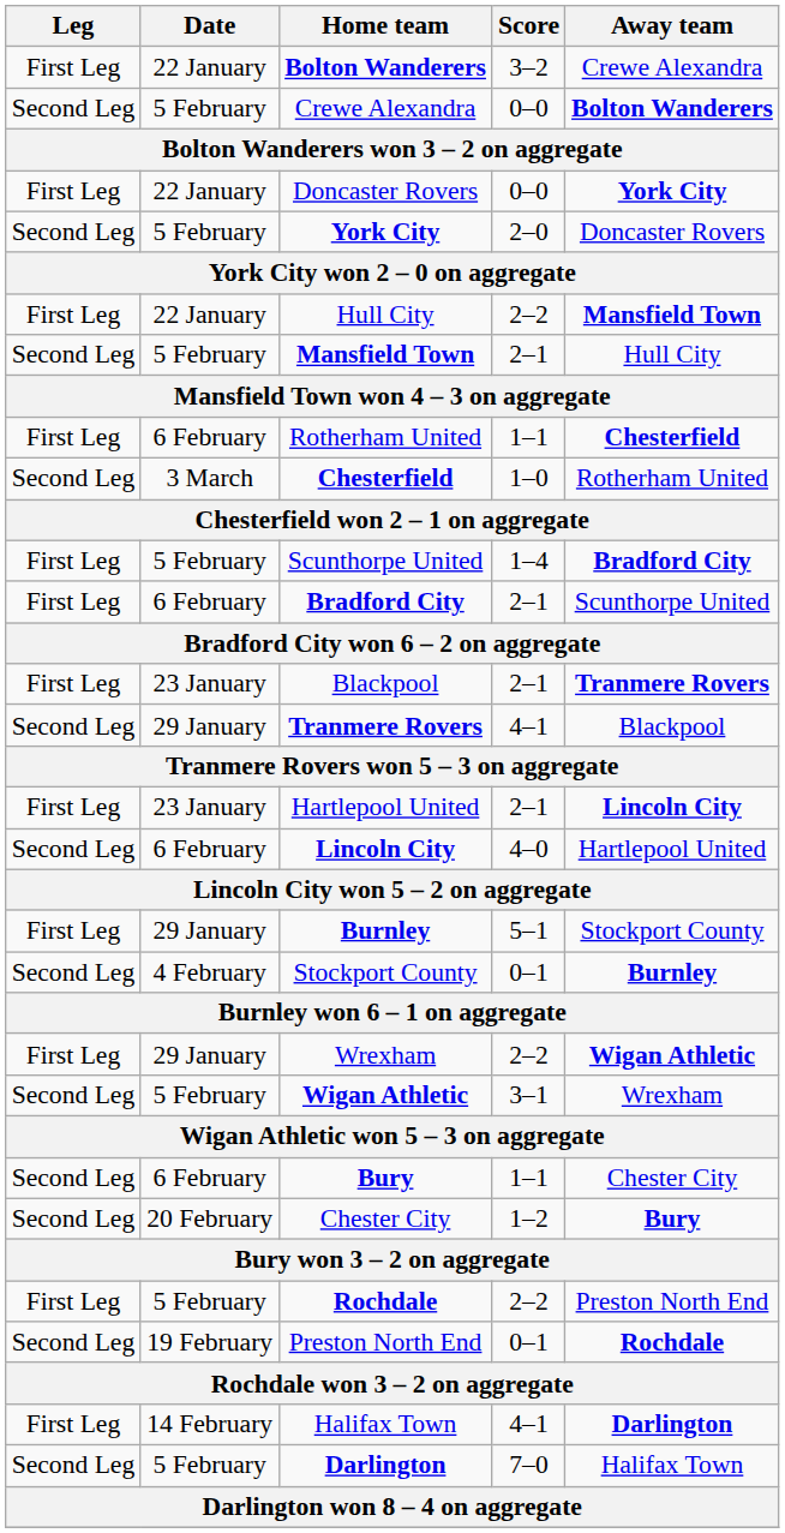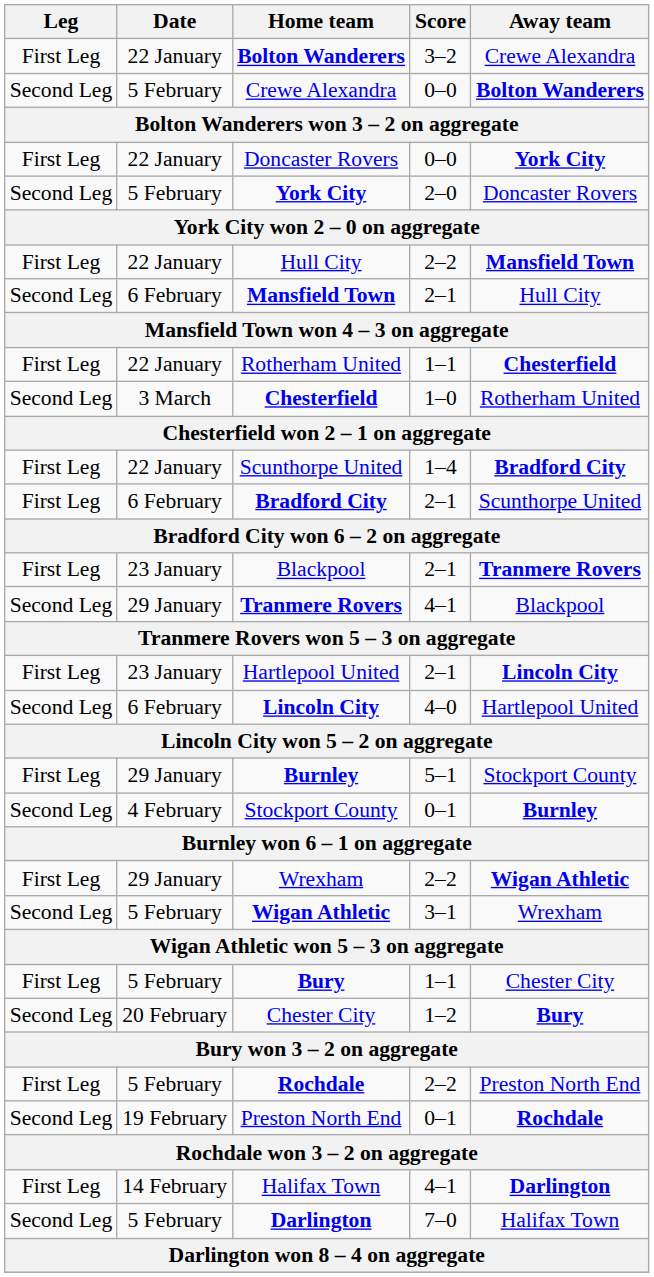row 9 | Date: 5 February -> 6 February
row 11 | Date: 6 February -> 22 January
row 14 | Date: 5 February -> 22 January
row 29 | Leg: Second Leg -> First Leg
row 29 | Date: 6 February -> 5 February
